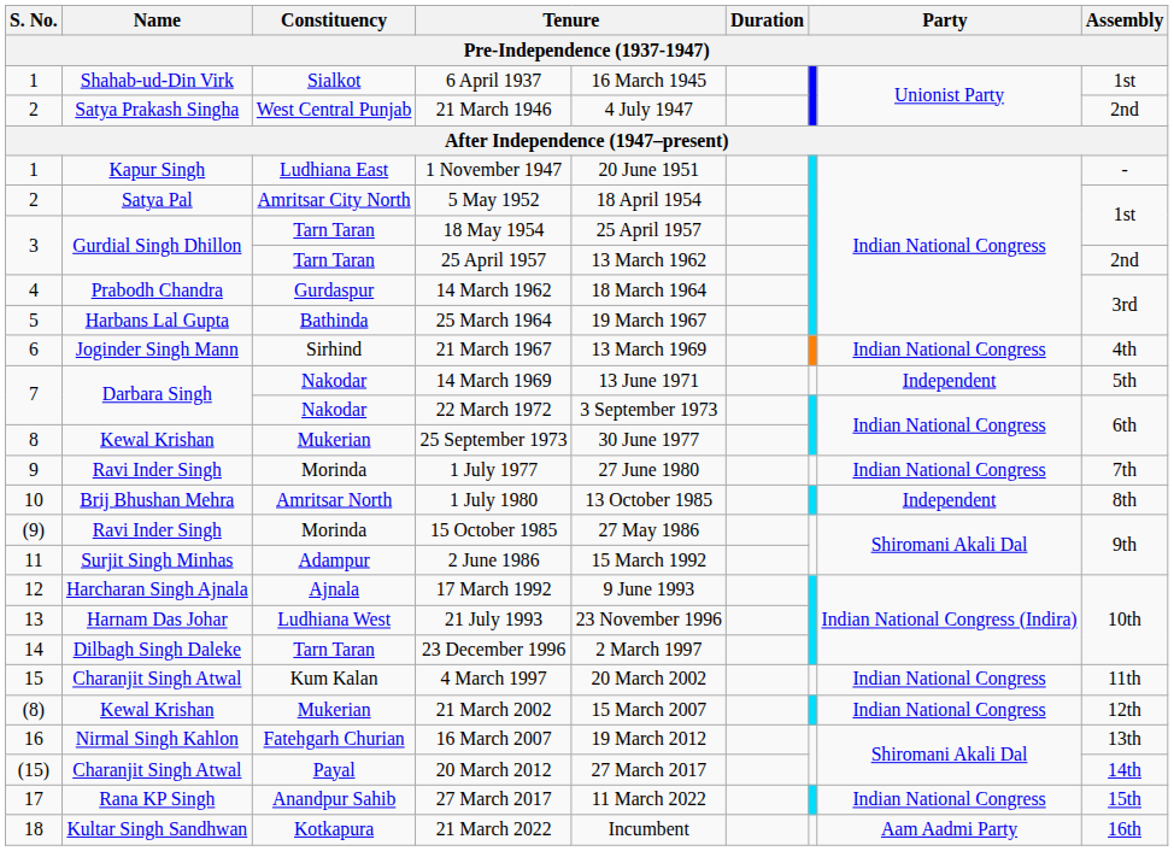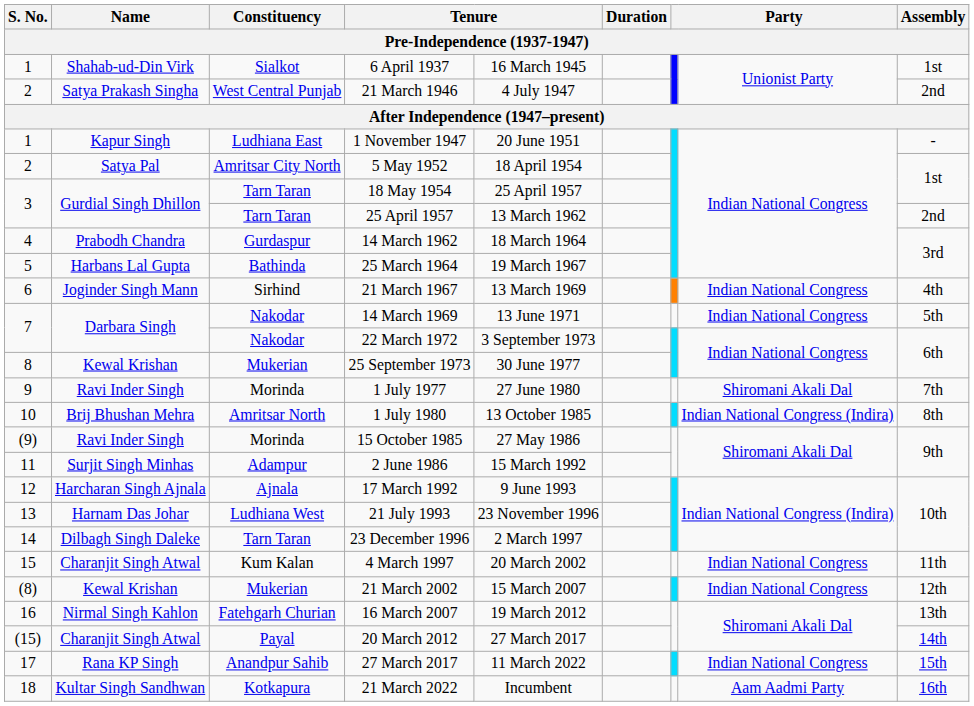14 March 1969 | column 8: Independent -> Indian National Congress
1 July 1977 | column 8: Indian National Congress -> Shiromani Akali Dal
1 July 1980 | column 8: Independent -> Indian National Congress (Indira)
